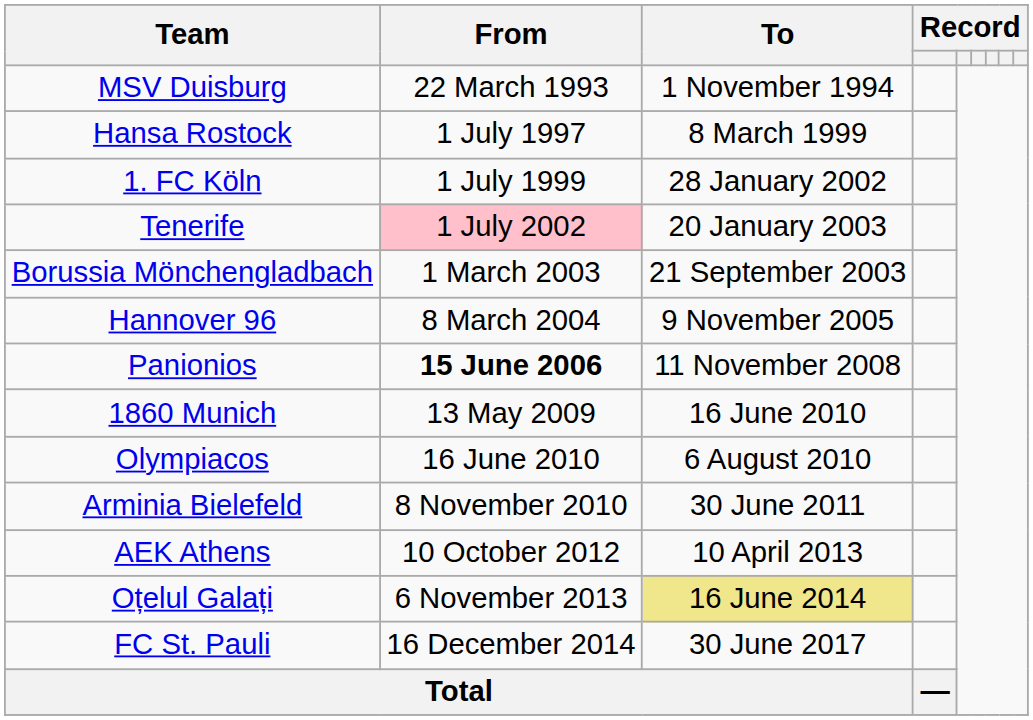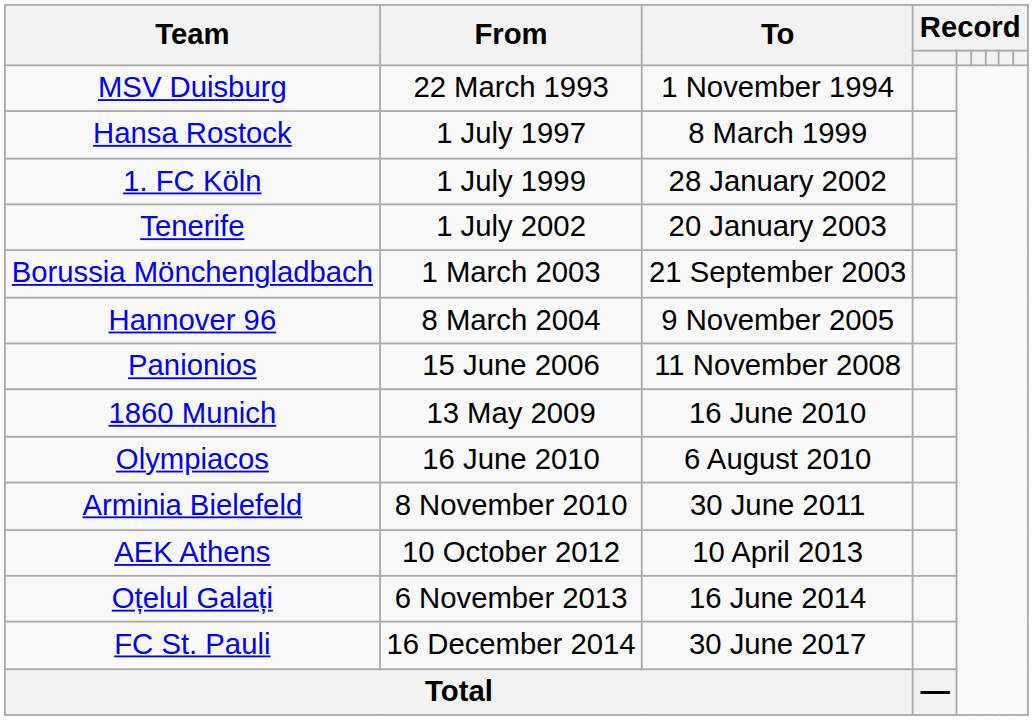Tenerife | From: pink background -> no background
Panionios | From: bold -> normal
Oțelul Galați | To: khaki background -> no background
